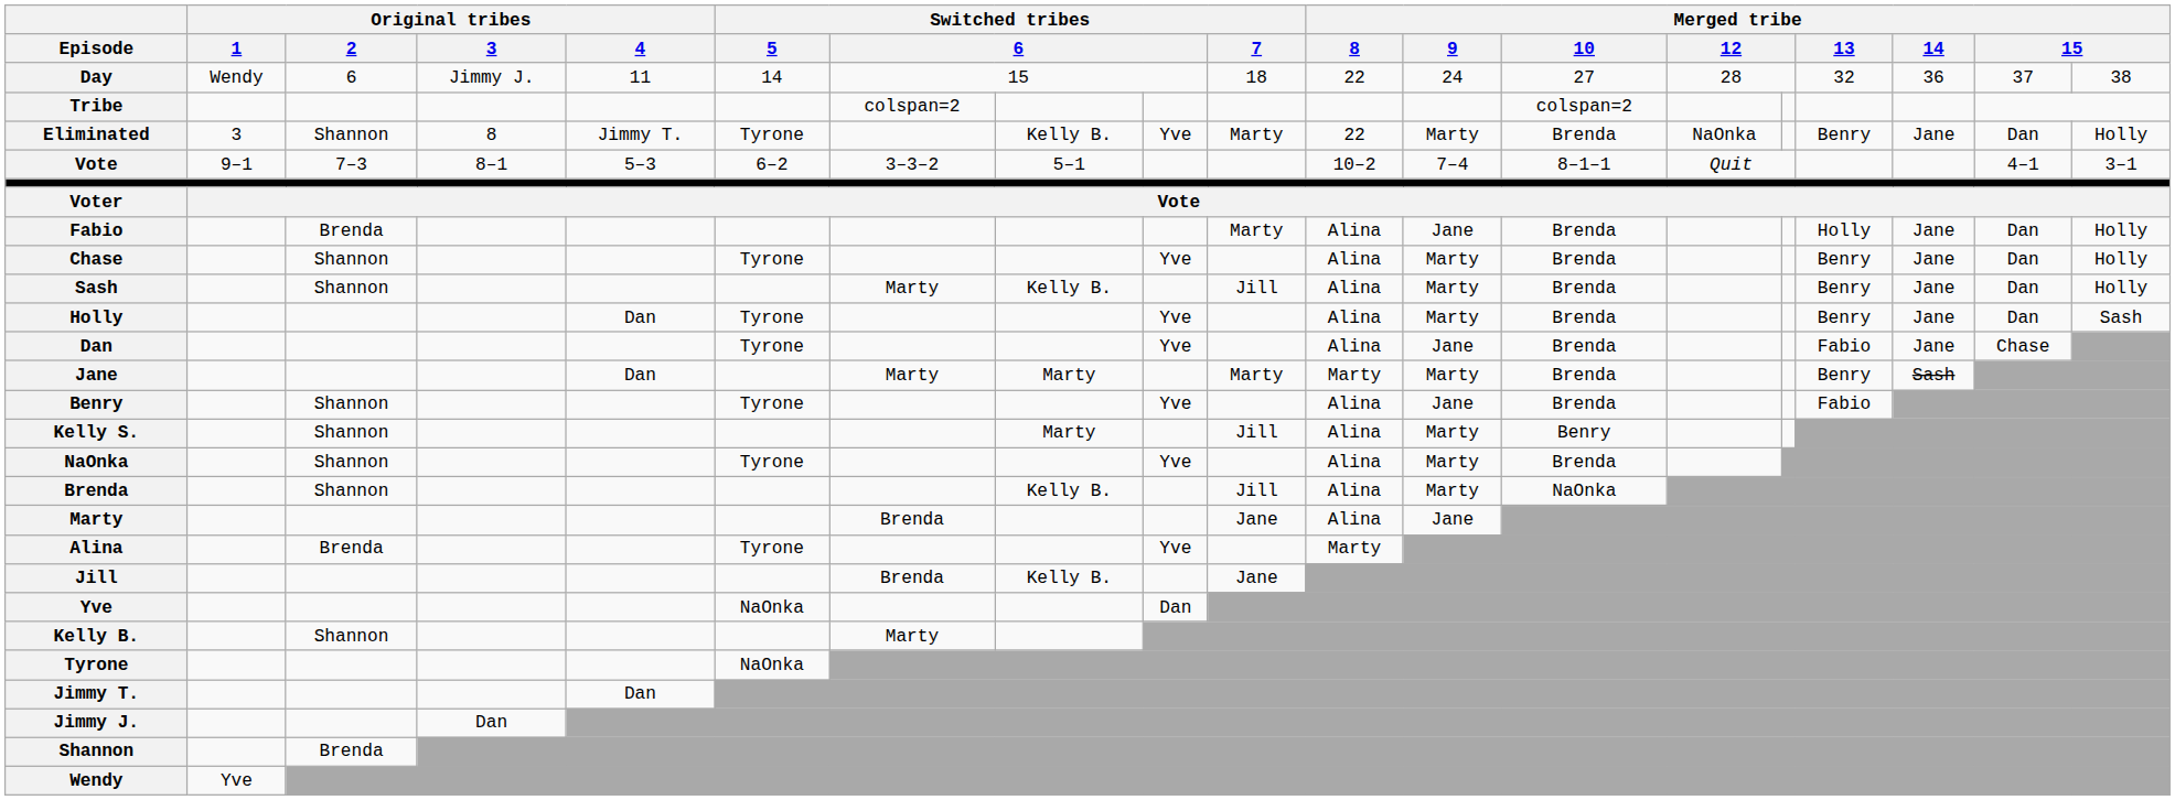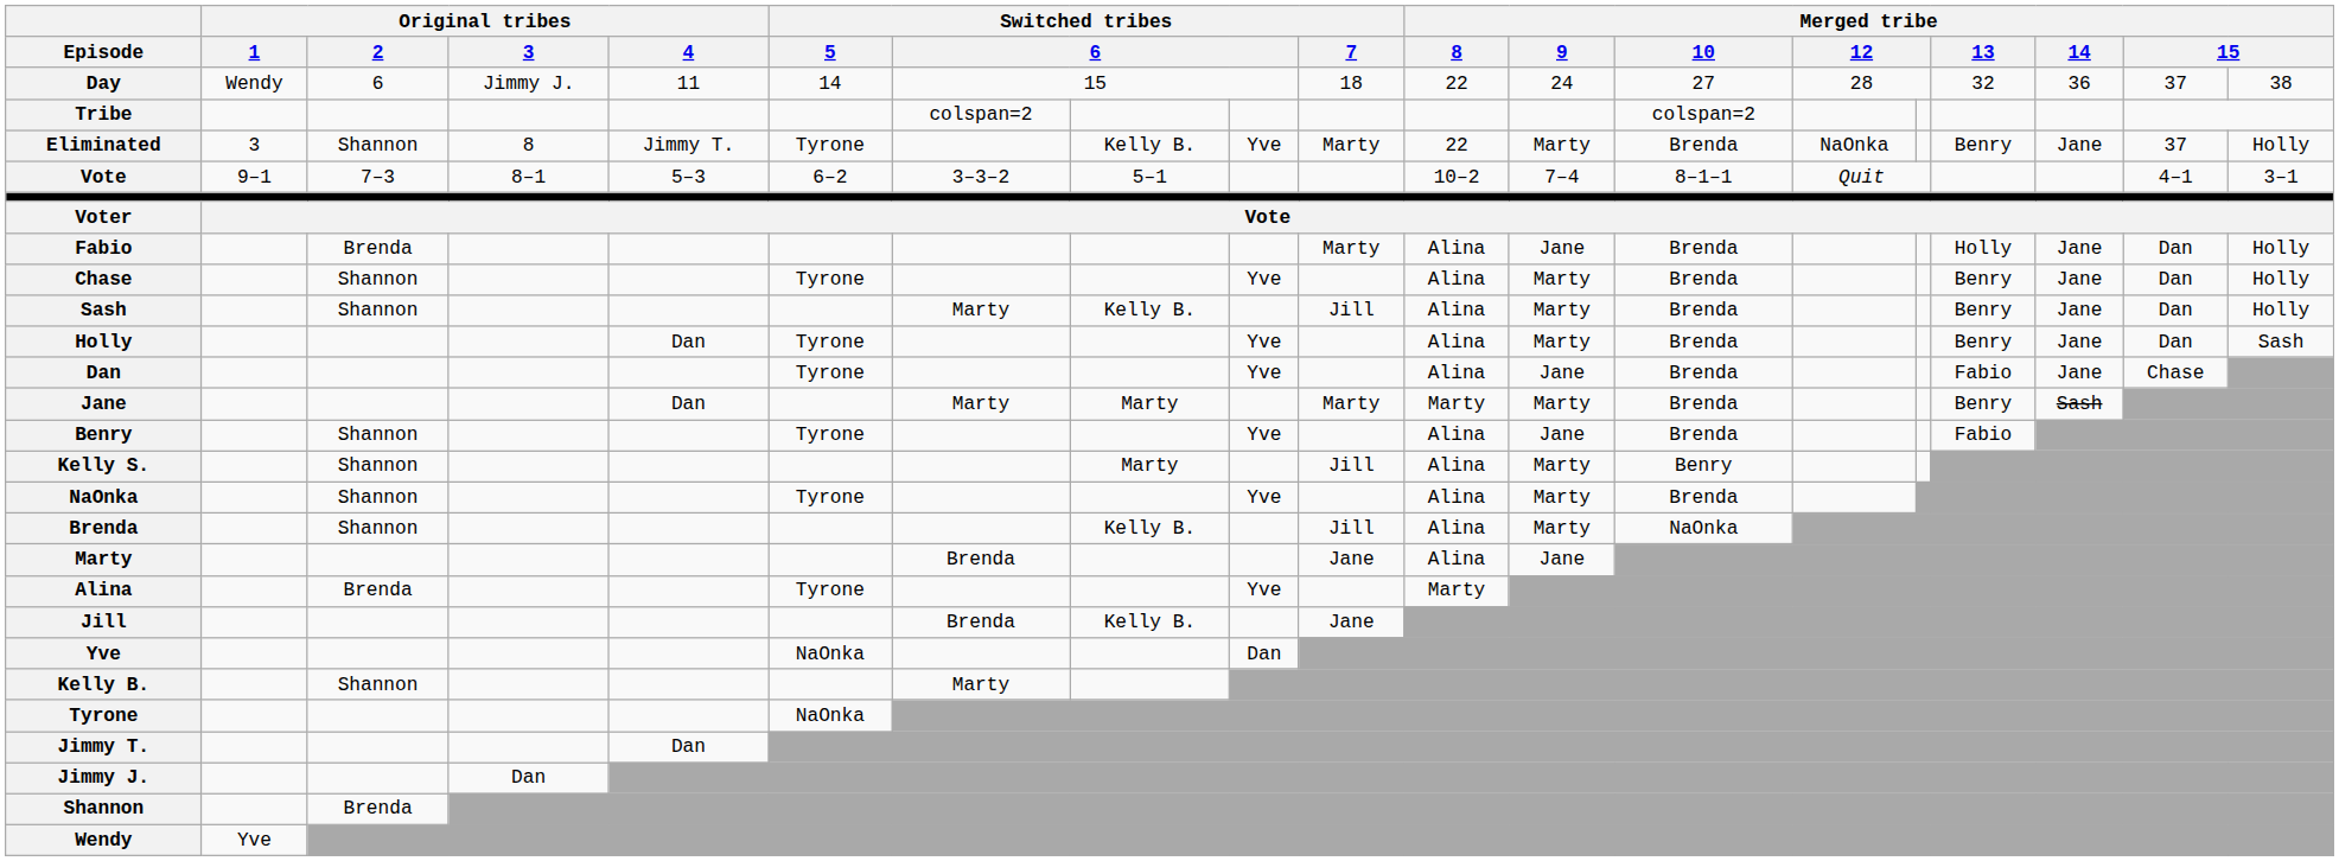Eliminated | column 18: Dan -> 37
